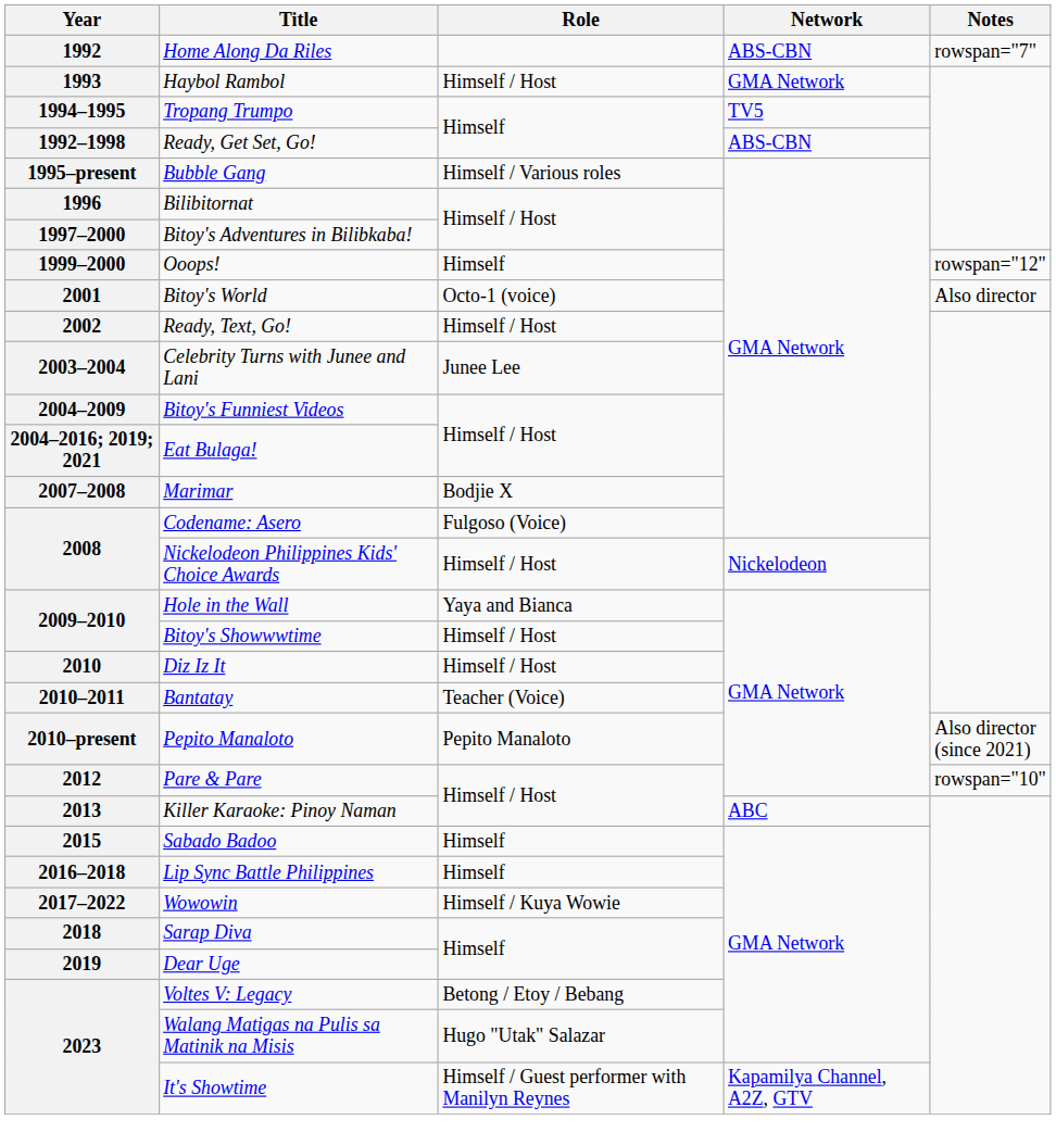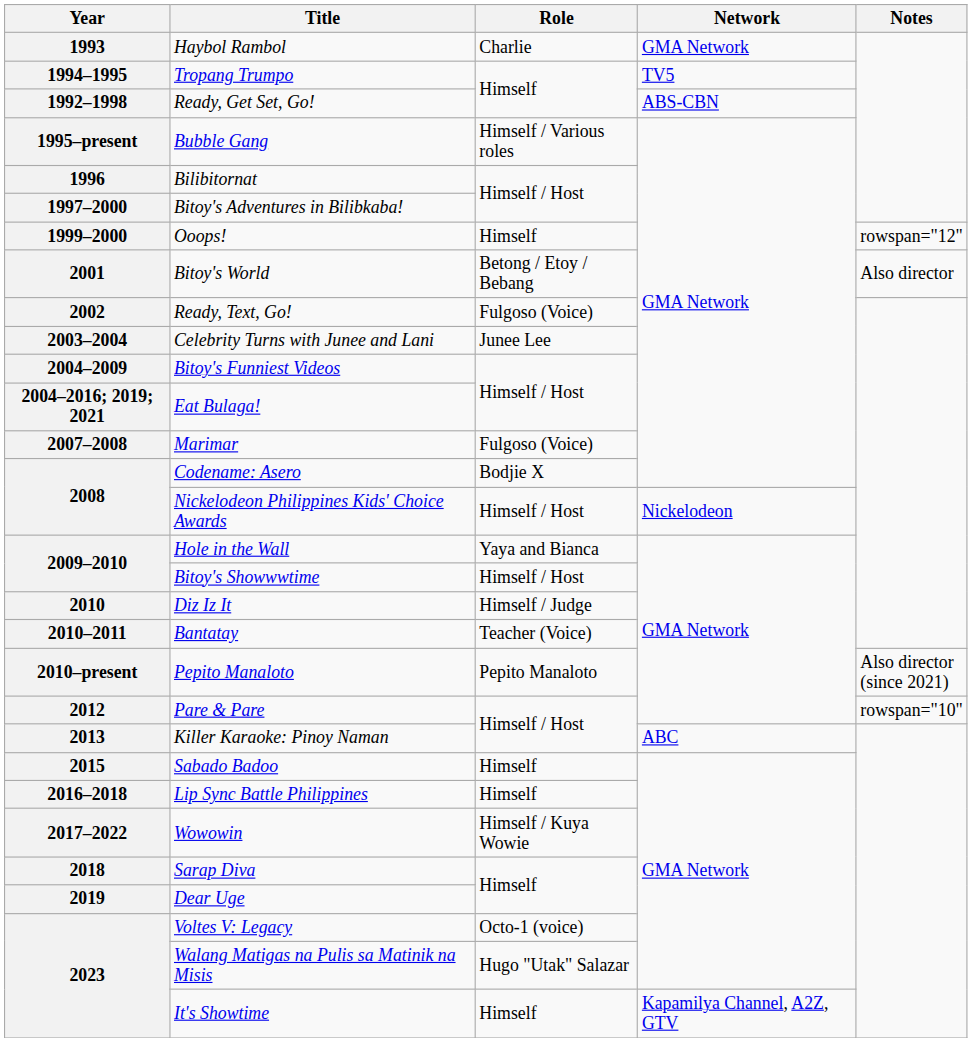- row: 1992 | Home Along Da Riles | ABS-CBN | rowspan="7"
Haybol Rambol | Role: Himself / Host -> Charlie
Bitoy's World | Role: Octo-1 (voice) -> Betong / Etoy / Bebang
Ready, Text, Go! | Role: Himself / Host -> Fulgoso (Voice)
Marimar | Role: Bodjie X -> Fulgoso (Voice)
Codename: Asero | Role: Fulgoso (Voice) -> Bodjie X
Diz Iz It | Role: Himself / Host -> Himself / Judge
Voltes V: Legacy | Role: Betong / Etoy / Bebang -> Octo-1 (voice)
It's Showtime | Role: Himself / Guest performer with Manilyn Reynes -> Himself
